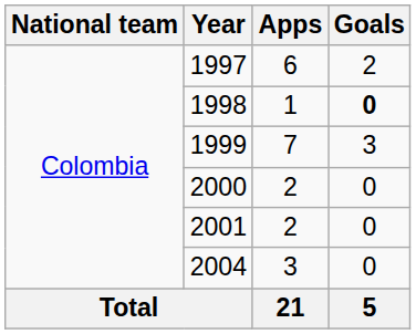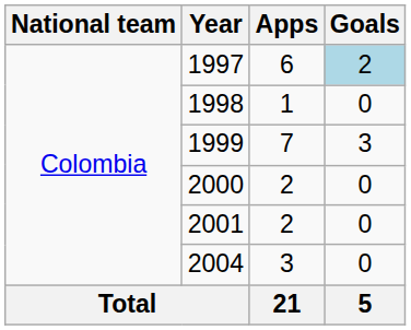1997 | Goals: no background -> lightblue background
1998 | Goals: bold -> normal
